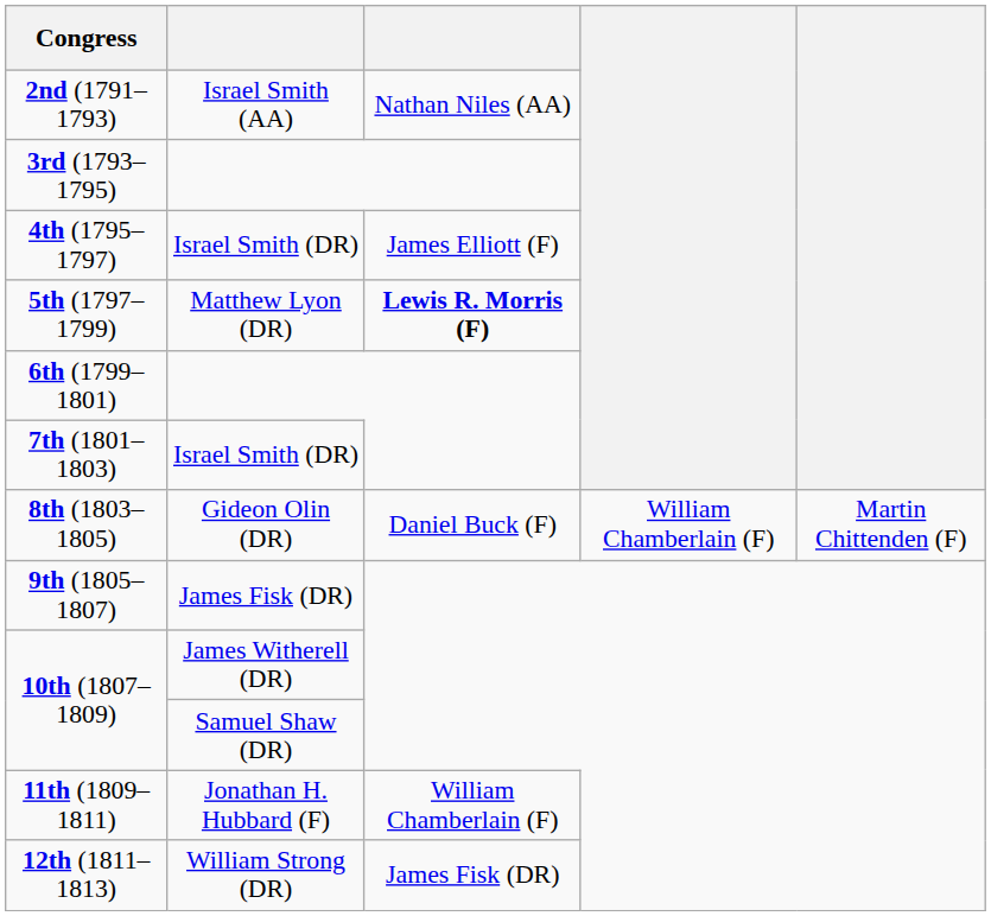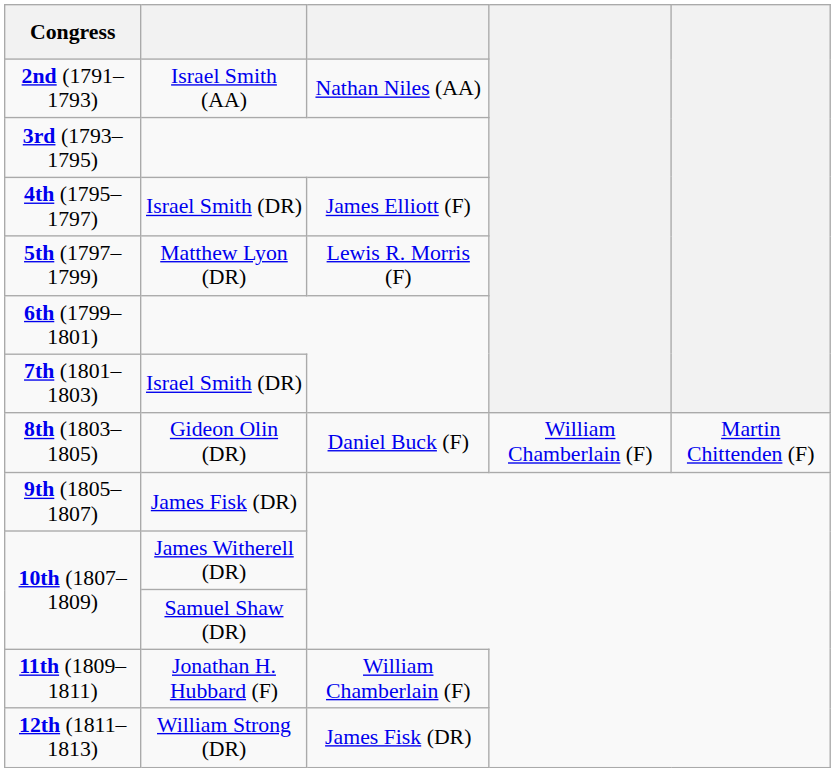5th (1797–1799) | column 3: bold -> normal
